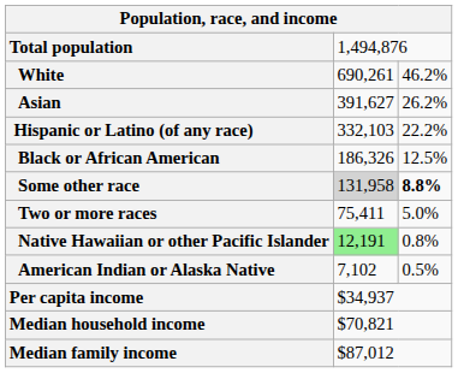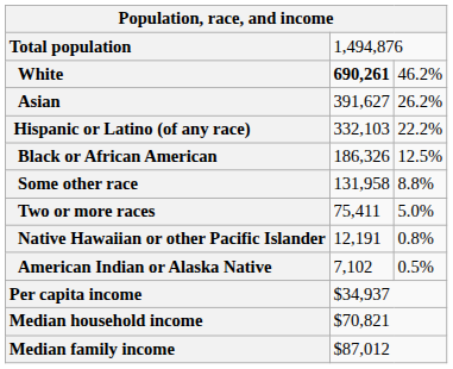White | column 2: normal -> bold
Some other race | column 2: lightgrey background -> no background
Some other race | column 3: bold -> normal
Native Hawaiian or other Pacific Islander | column 2: lightgreen background -> no background
